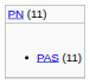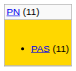row 2 | column 1: no background -> gold background
